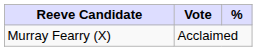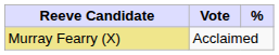Murray Fearry (X) | Reeve Candidate: no background -> khaki background
